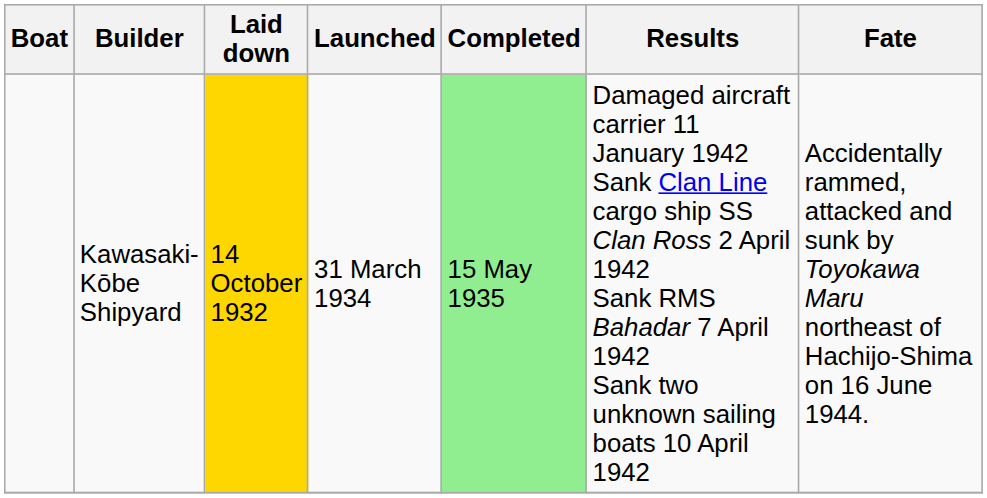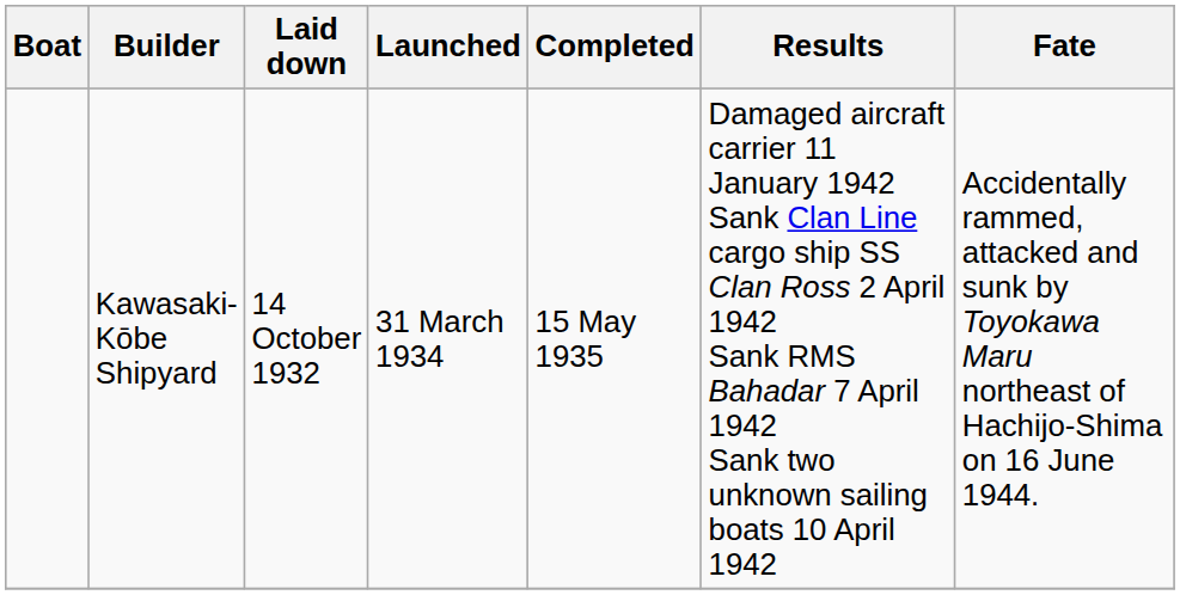Kawasaki-Kōbe Shipyard | Laid down: gold background -> no background
Kawasaki-Kōbe Shipyard | Completed: lightgreen background -> no background
